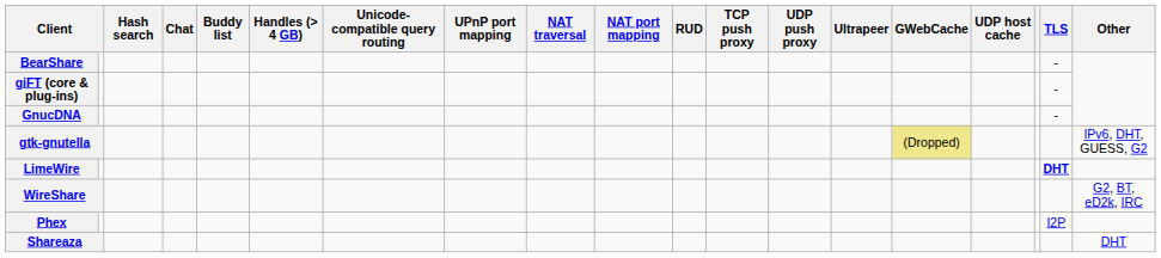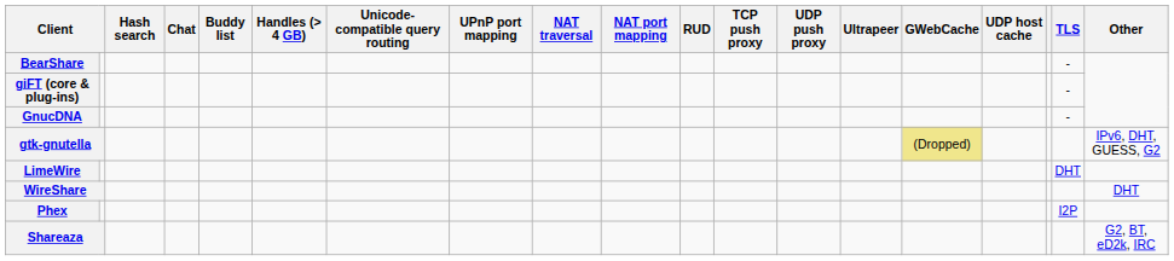LimeWire | TLS: bold -> normal
WireShare | Other: G2, BT, eD2k, IRC -> DHT
Shareaza | Other: DHT -> G2, BT, eD2k, IRC
